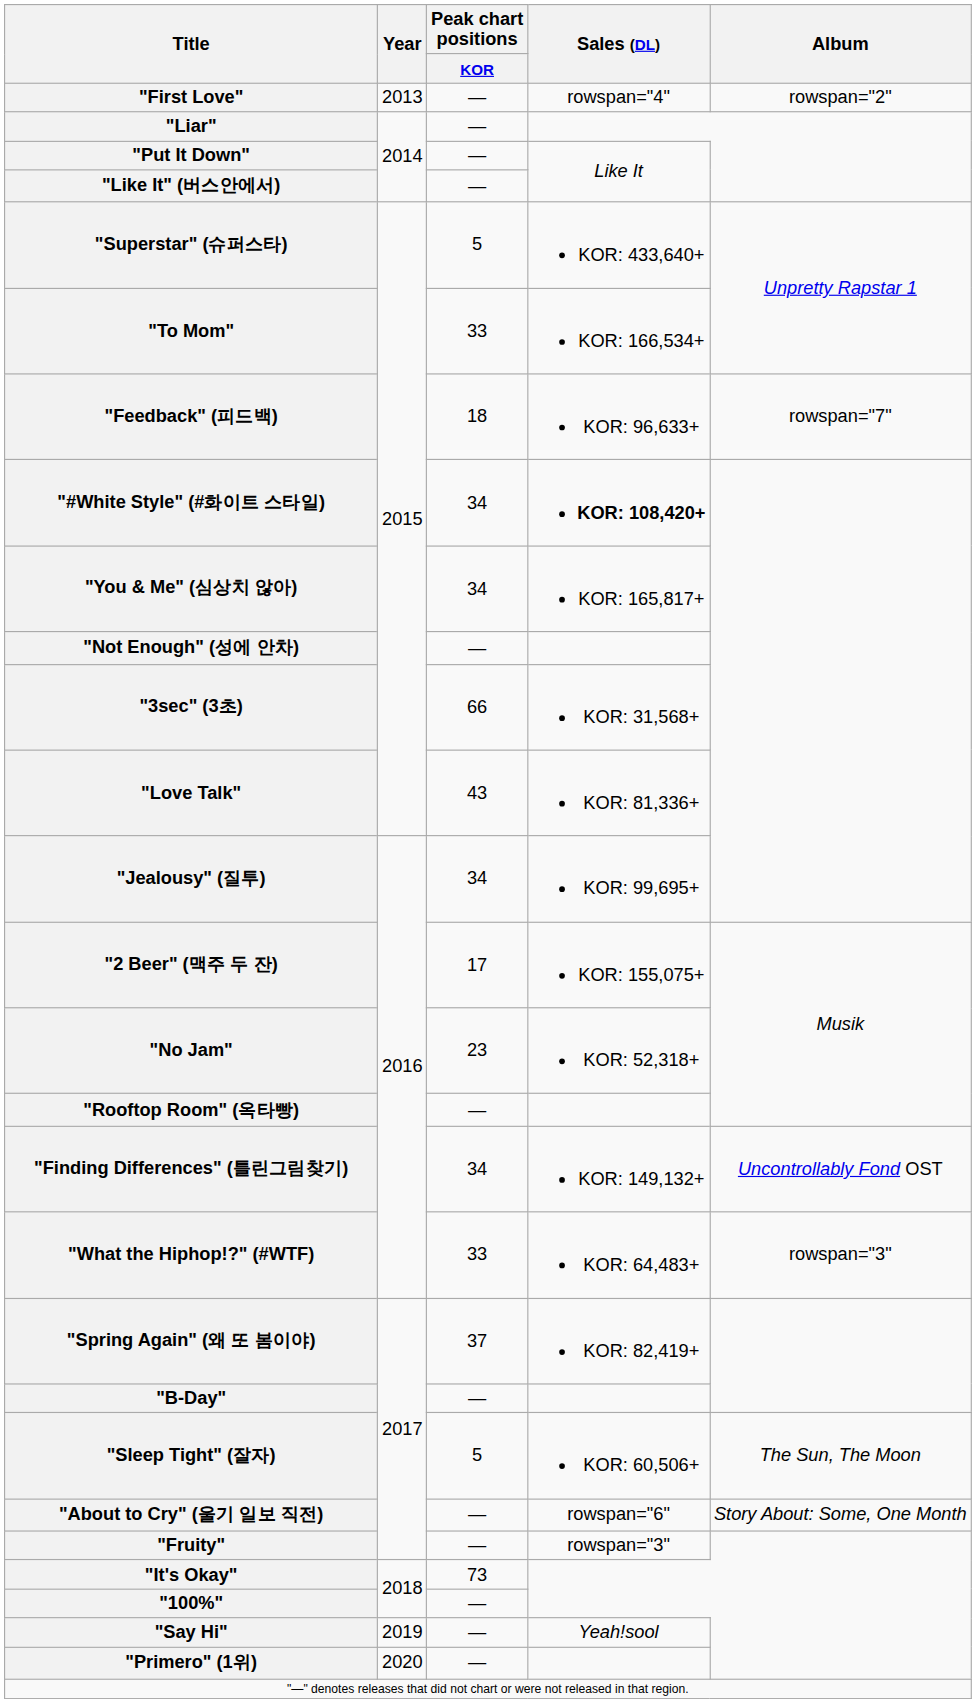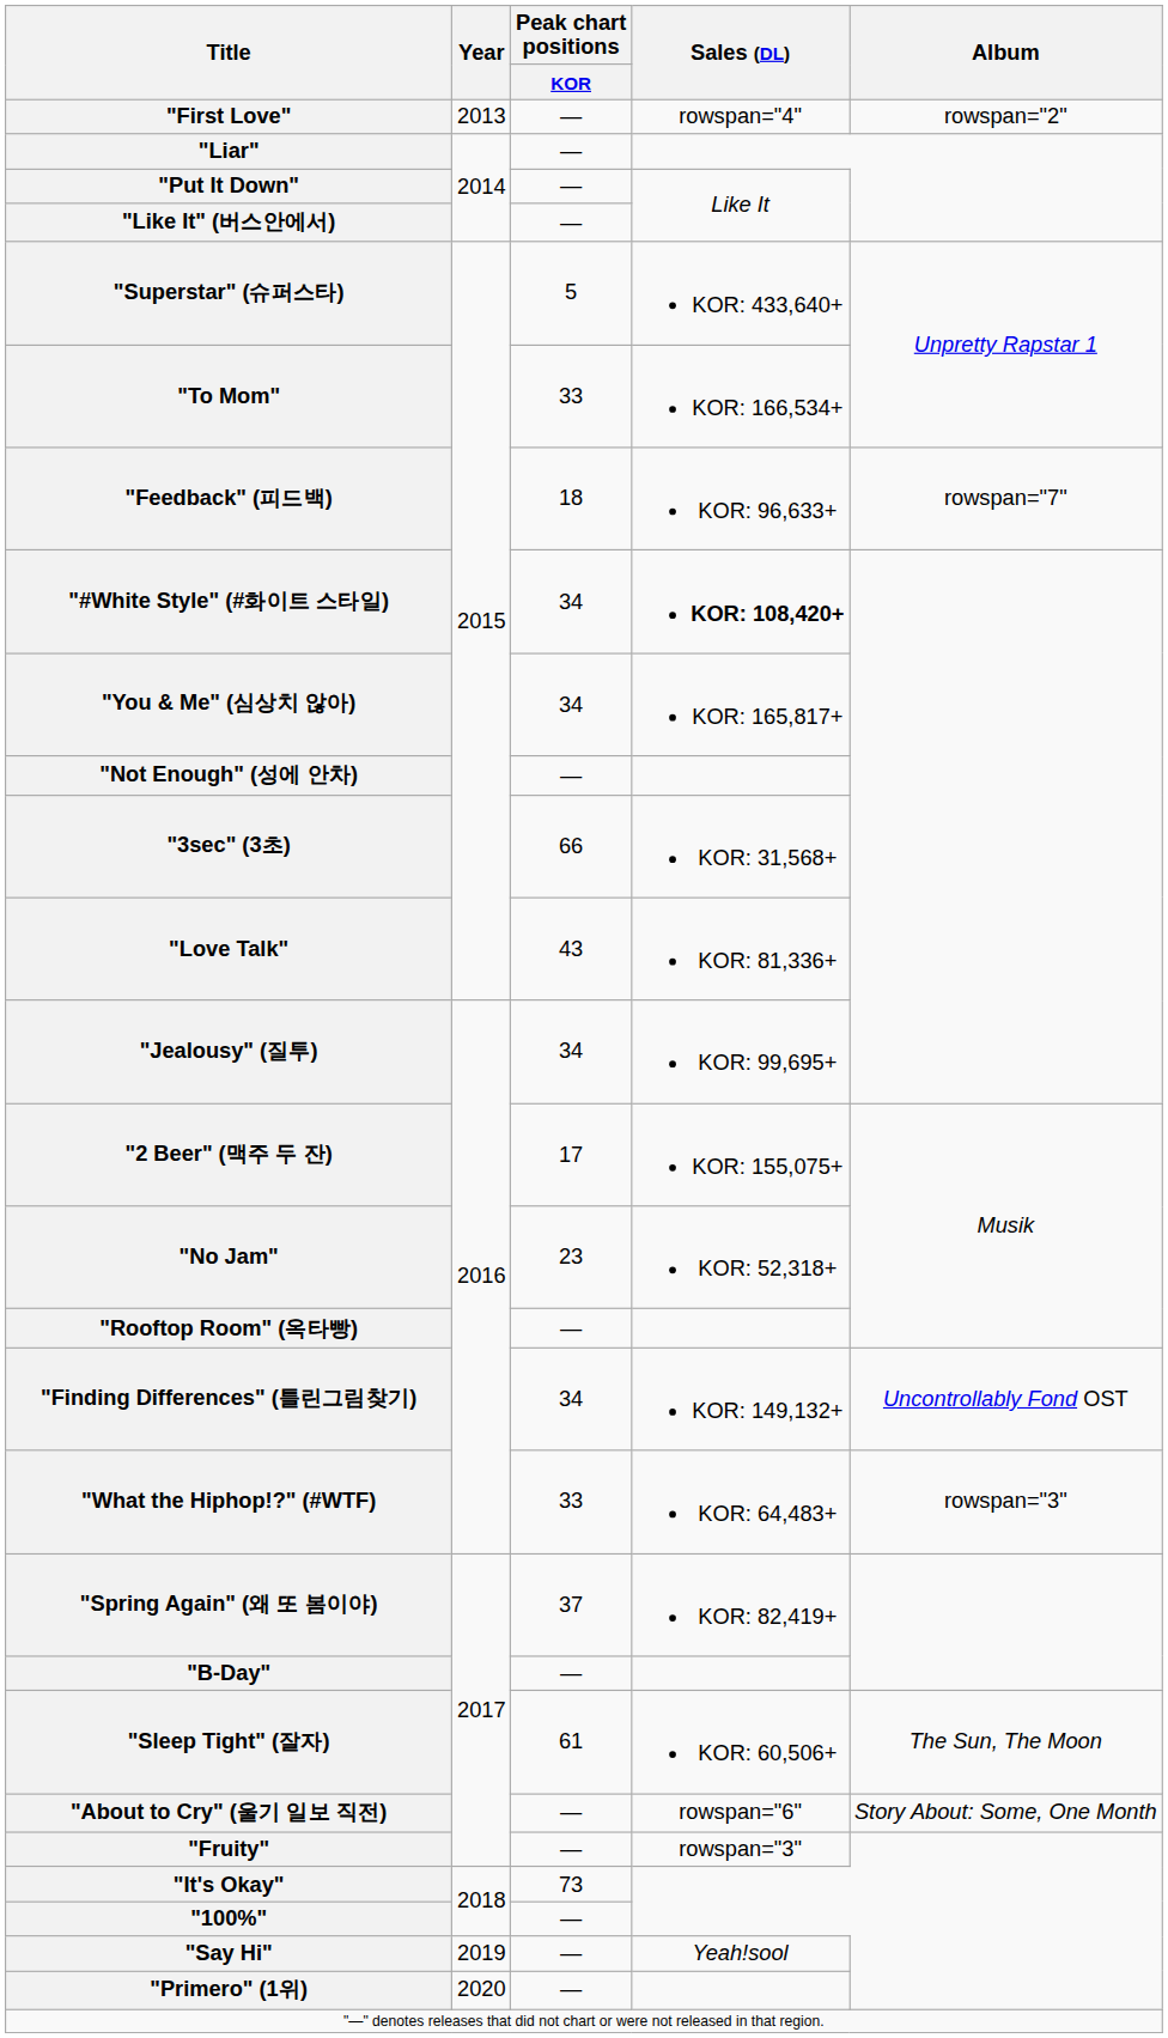"Sleep Tight" (잘자) | Peak chart positions / KOR: 5 -> 61
